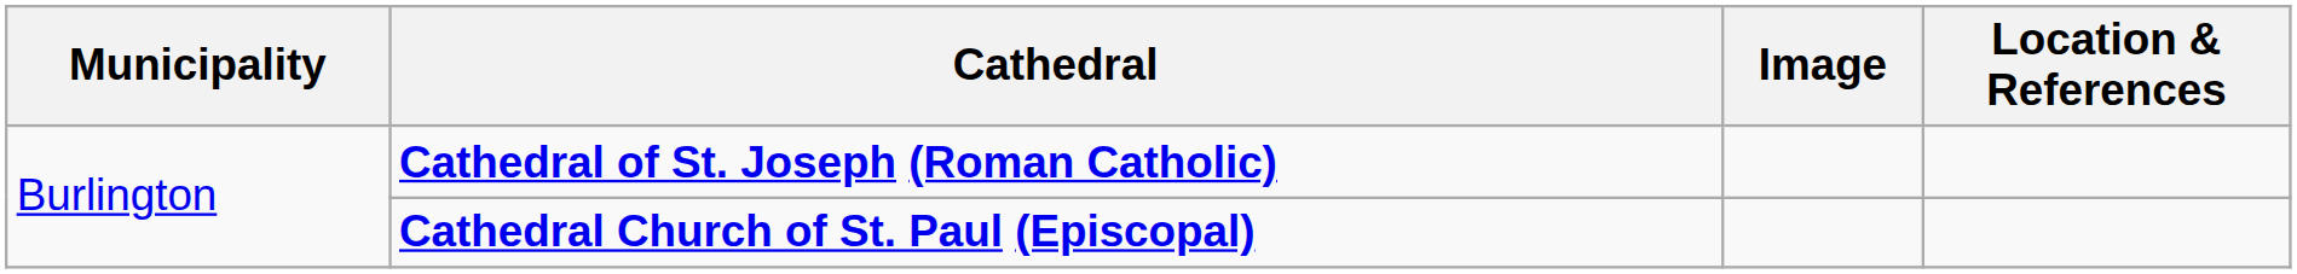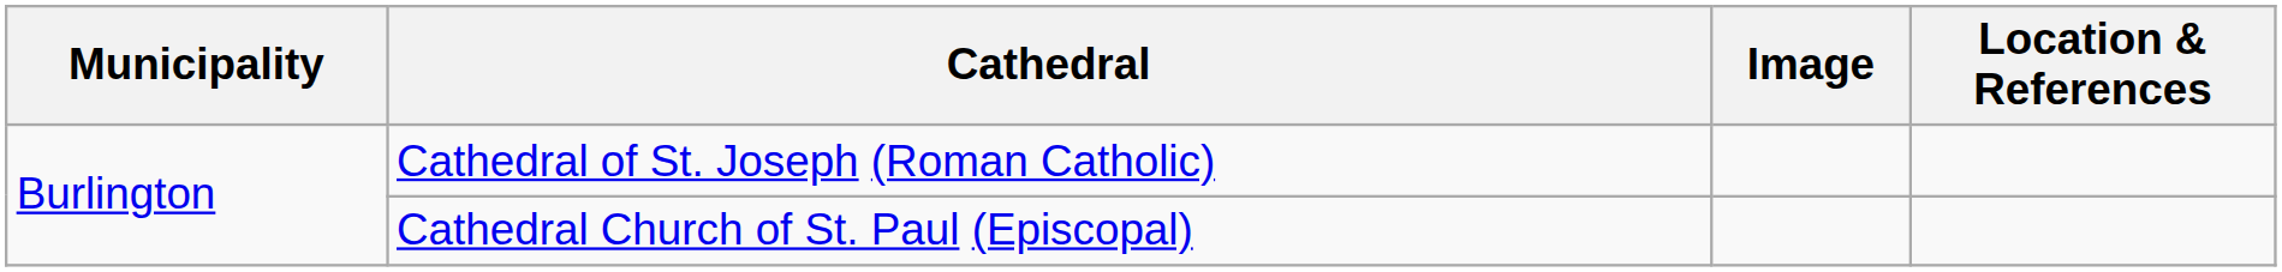Cathedral of St. Joseph (Roman Catholic) | Cathedral: bold -> normal
Cathedral Church of St. Paul (Episcopal) | Cathedral: bold -> normal
